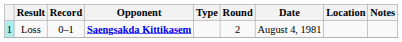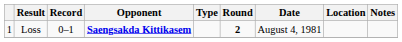Loss | column 1: paleturquoise background -> no background
Loss | Round: normal -> bold
